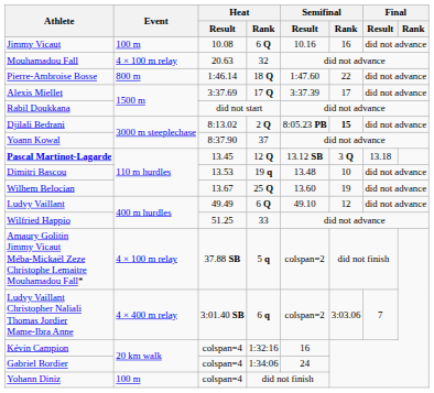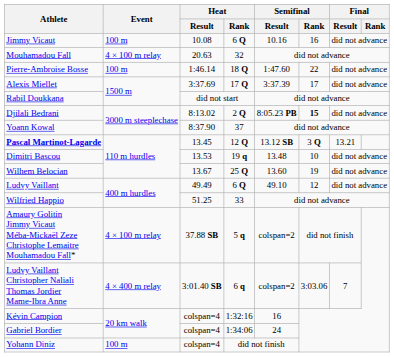Pierre-Ambroise Bosse | Event: 800 m -> 100 m
Pascal Martinot-Lagarde | Final / Result: 13.18 -> 13.21
